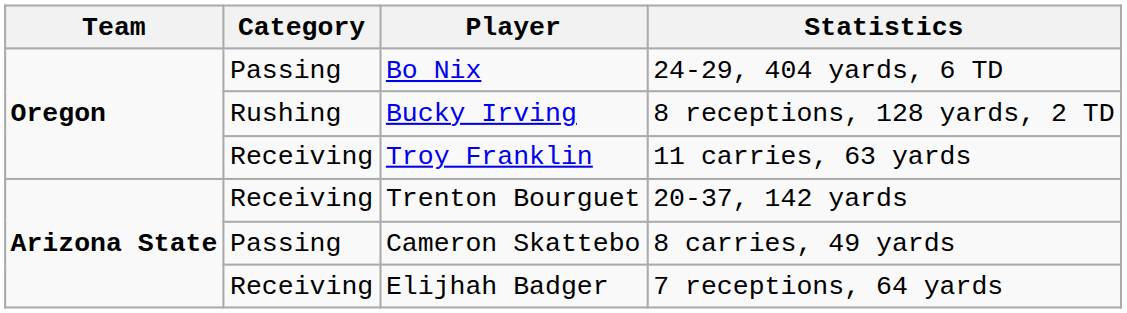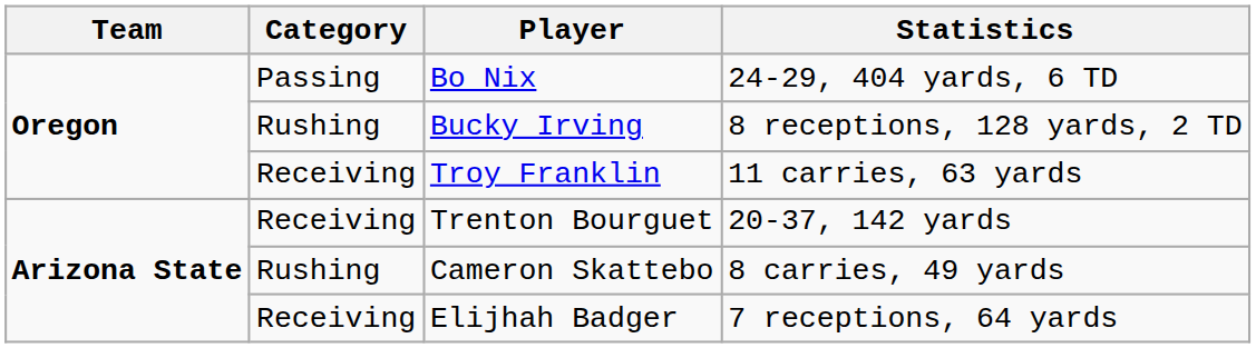Cameron Skattebo | Category: Passing -> Rushing
